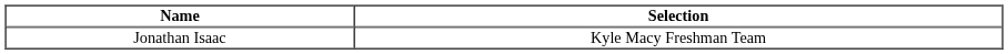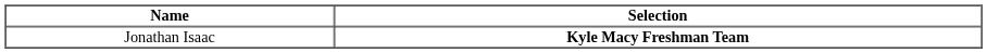Jonathan Isaac | Selection: normal -> bold
